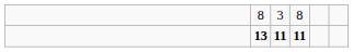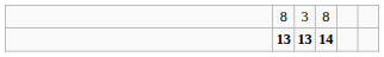row 2 | column 3: 11 -> 13
row 2 | column 4: 11 -> 14
